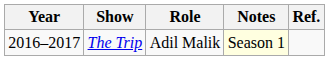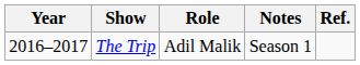The Trip | Notes: lightyellow background -> no background
